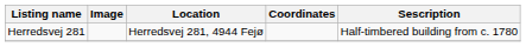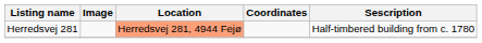Herredsvej 281 | Location: no background -> lightsalmon background
